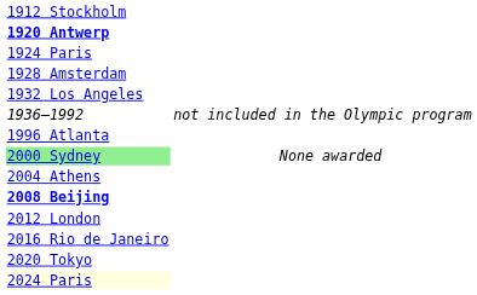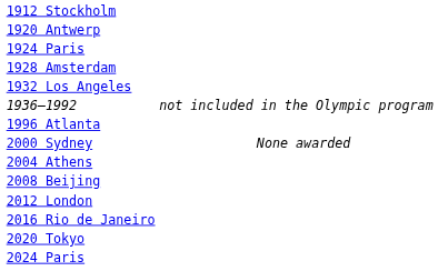1920 Antwerp | column 1: bold -> normal
2000 Sydney | column 1: lightgreen background -> no background
2008 Beijing | column 1: bold -> normal
2024 Paris | column 1: lightyellow background -> no background
